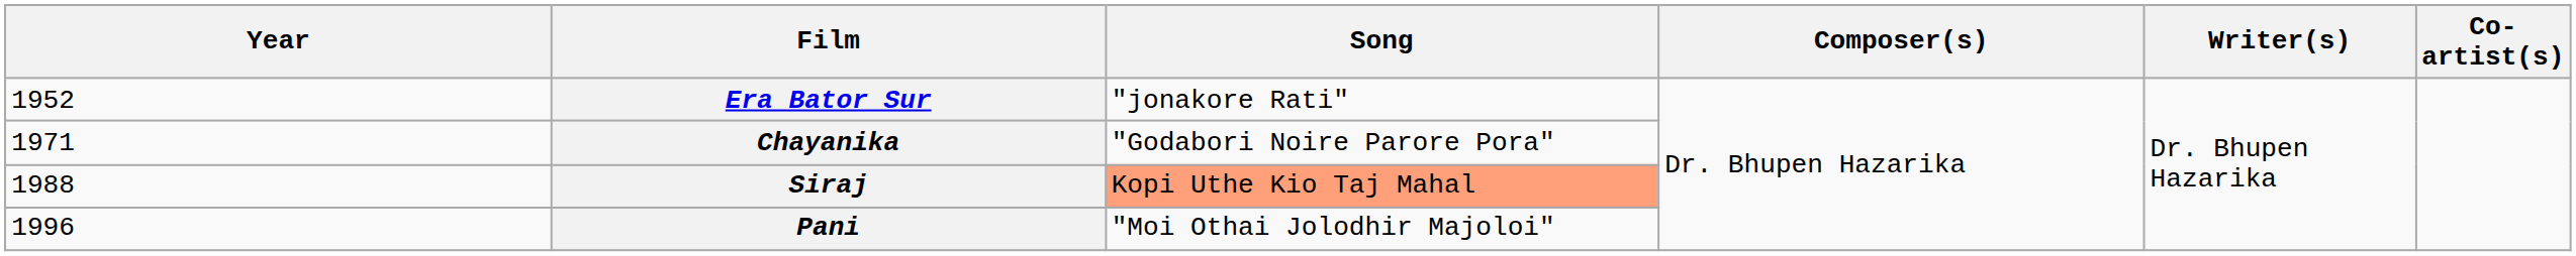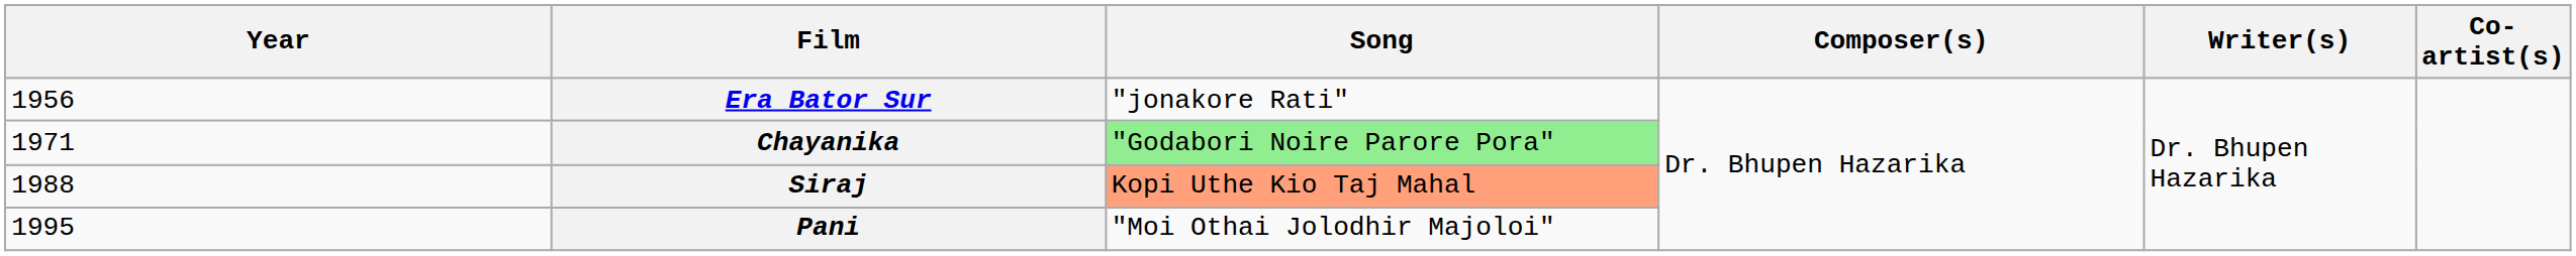Era Bator Sur | Year: 1952 -> 1956
Chayanika | Song: no background -> lightgreen background
Pani | Year: 1996 -> 1995
